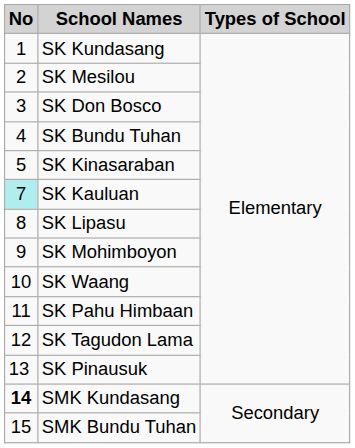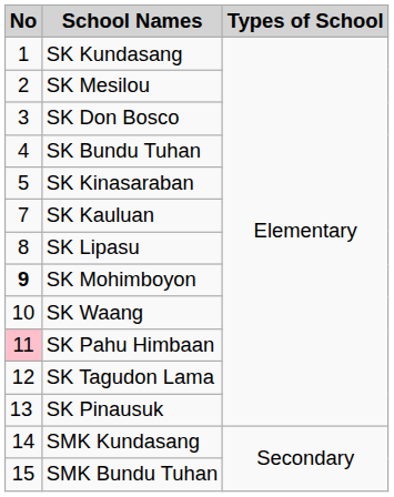SK Kauluan | No: paleturquoise background -> no background
SK Mohimboyon | No: normal -> bold
SK Pahu Himbaan | No: no background -> pink background
SMK Kundasang | No: bold -> normal
